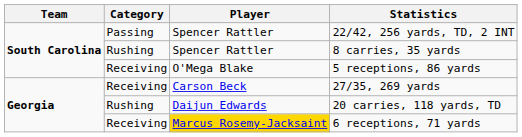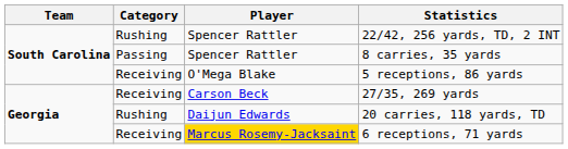22/42, 256 yards, TD, 2 INT | Category: Passing -> Rushing
8 carries, 35 yards | Category: Rushing -> Passing
